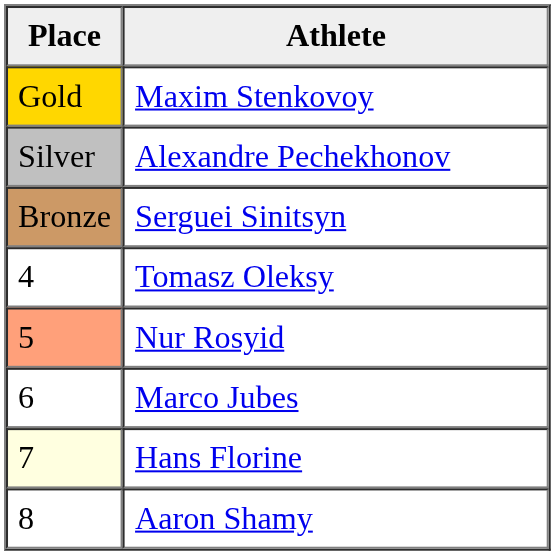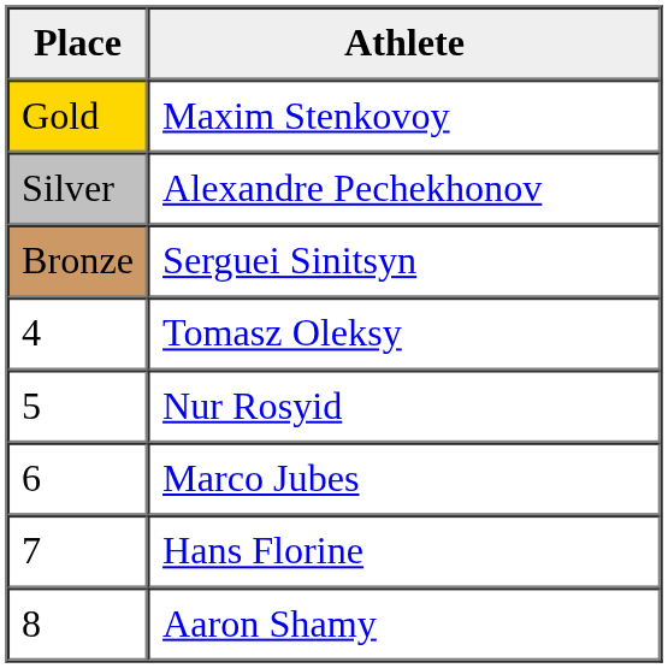Nur Rosyid | Place: lightsalmon background -> no background
Hans Florine | Place: lightyellow background -> no background
